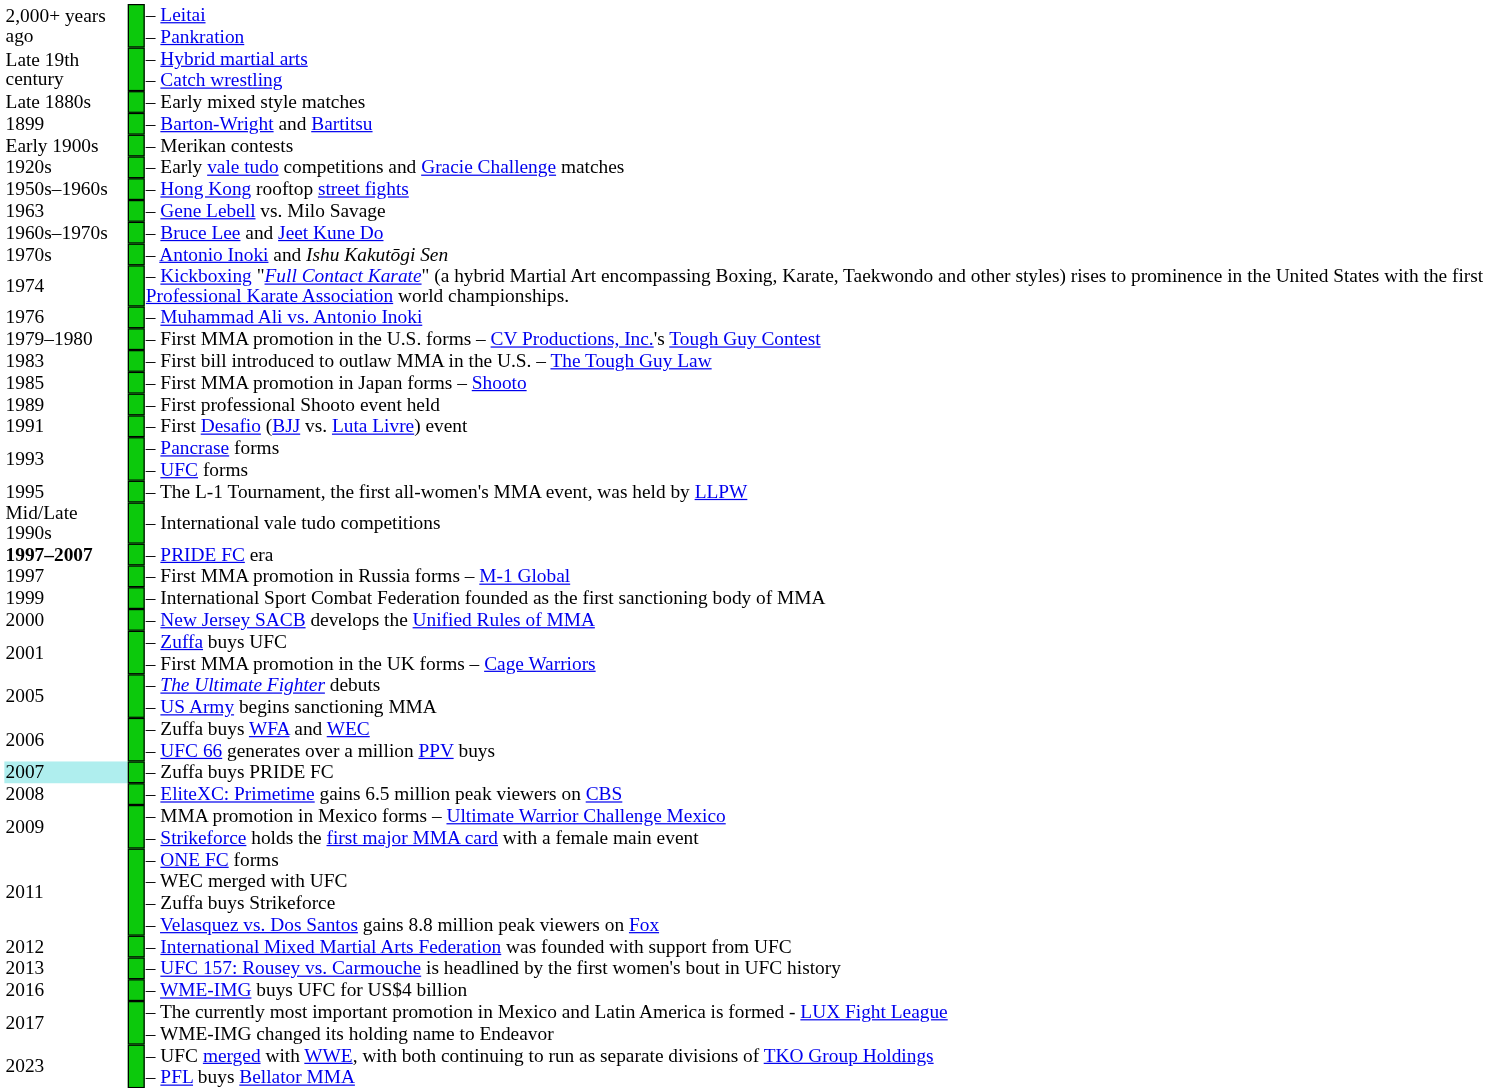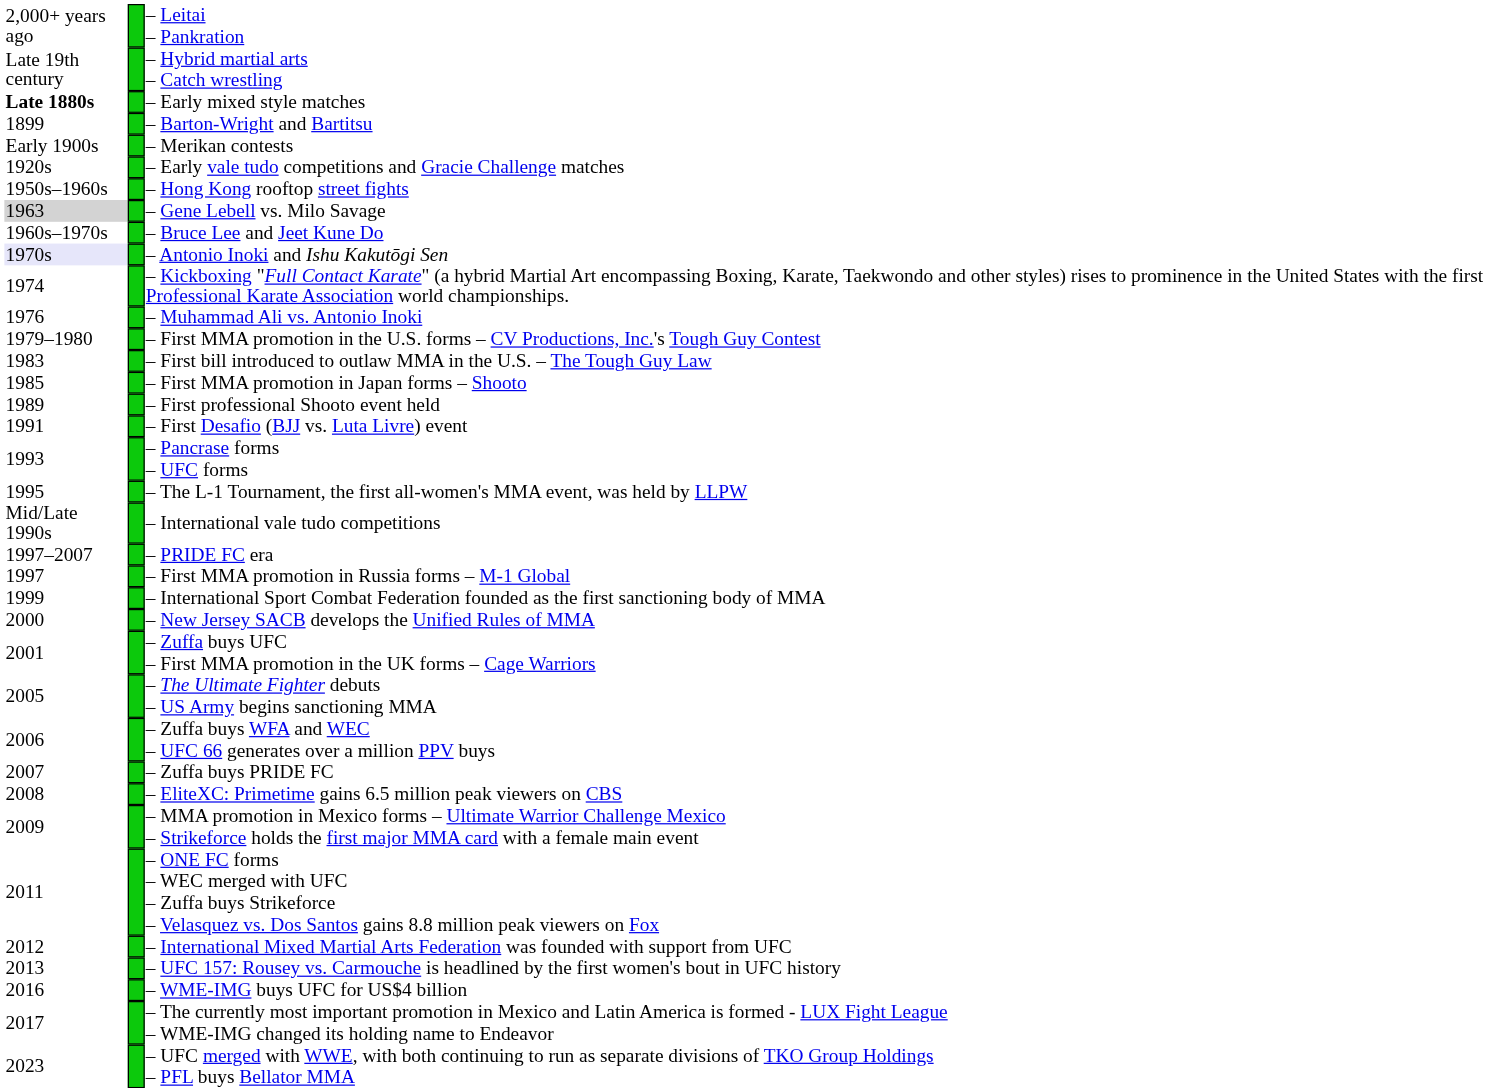– Early mixed style matches | column 1: normal -> bold
– Gene Lebell vs. Milo Savage | column 1: no background -> lightgrey background
– Antonio Inoki and Ishu Kakutōgi Sen | column 1: no background -> lavender background
– PRIDE FC era | column 1: bold -> normal
– Zuffa buys PRIDE FC | column 1: paleturquoise background -> no background
